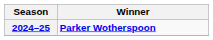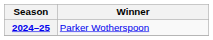2024–25 | Winner: bold -> normal
